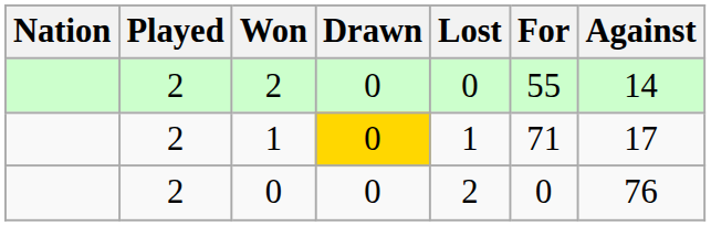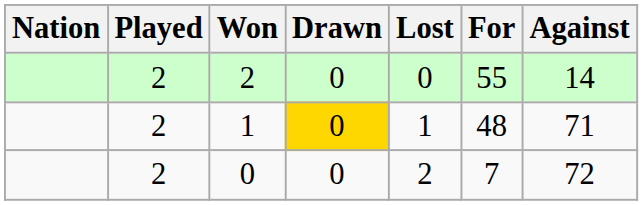row 3 | For: 71 -> 48
row 3 | Against: 17 -> 71
row 4 | For: 0 -> 7
row 4 | Against: 76 -> 72
